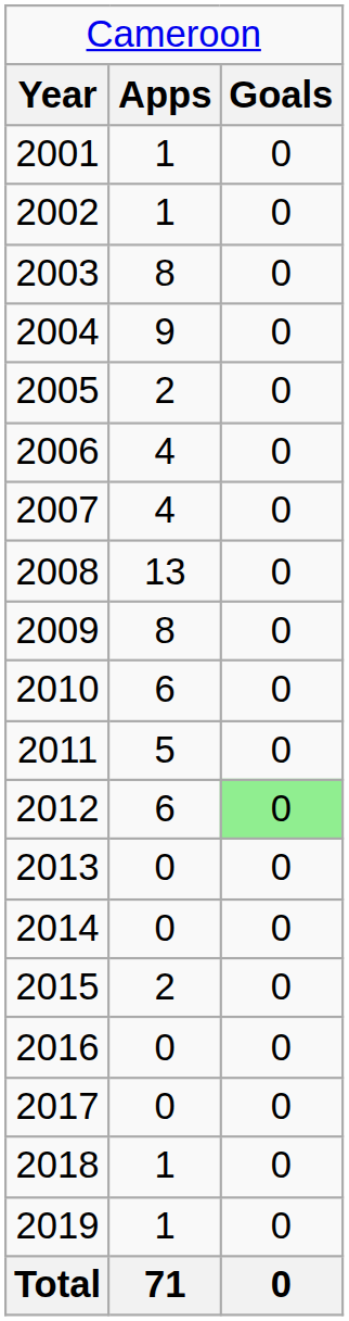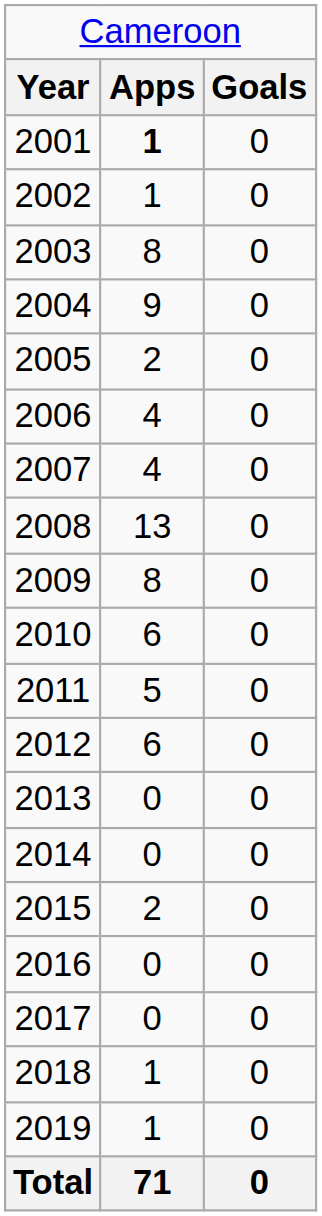2001 | column 2: normal -> bold
2012 | column 3: lightgreen background -> no background
